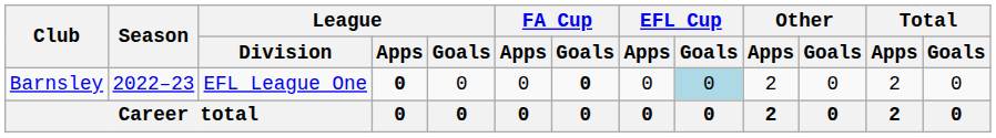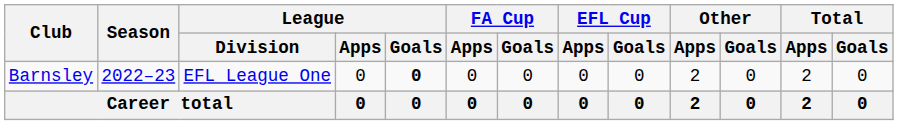Barnsley | League / Apps: bold -> normal
Barnsley | League / Goals: normal -> bold
Barnsley | FA Cup / Goals: bold -> normal
Barnsley | EFL Cup / Goals: lightblue background -> no background
